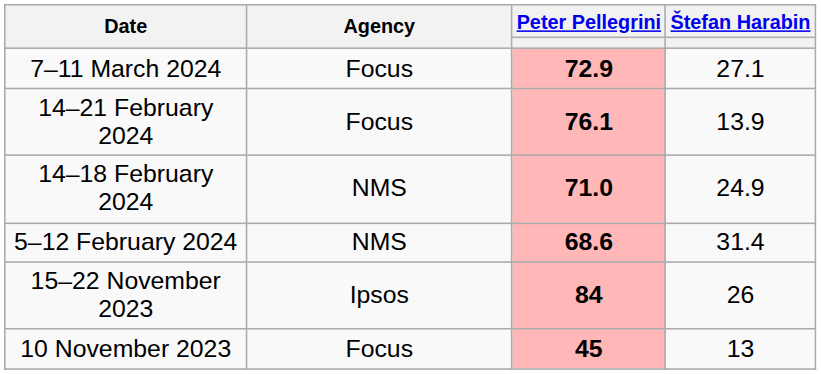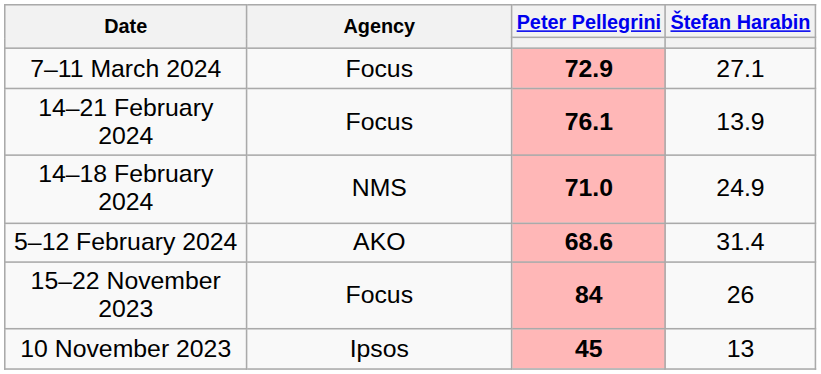5–12 February 2024 | Agency: NMS -> AKO
15–22 November 2023 | Agency: Ipsos -> Focus
10 November 2023 | Agency: Focus -> Ipsos
